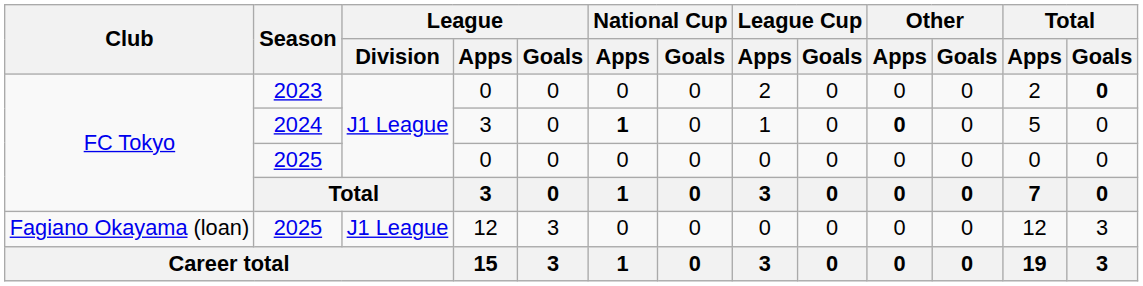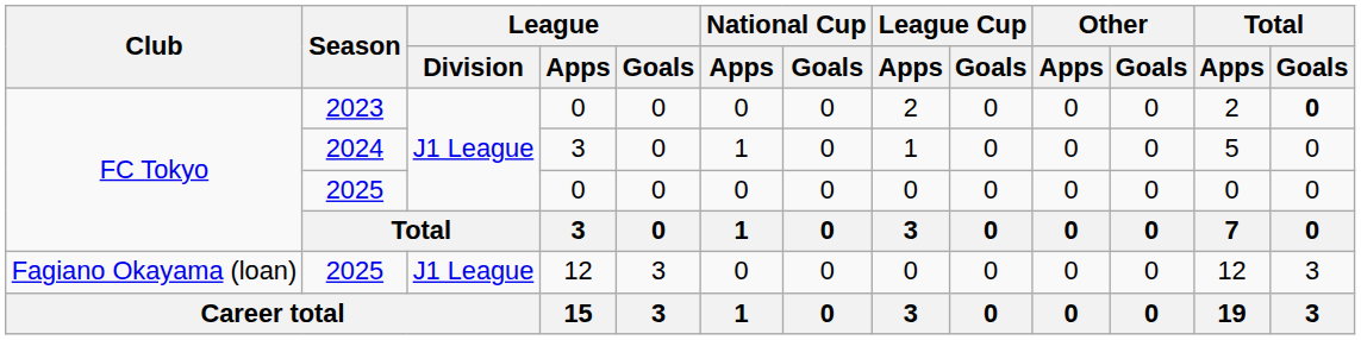2024 | National Cup / Apps: bold -> normal
2024 | Other / Apps: bold -> normal
